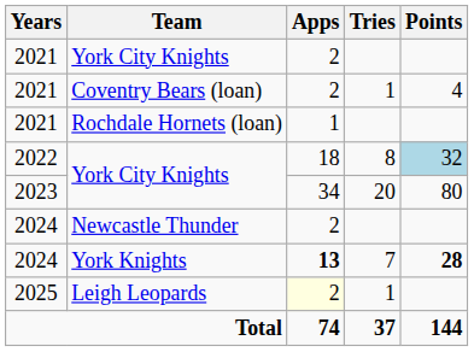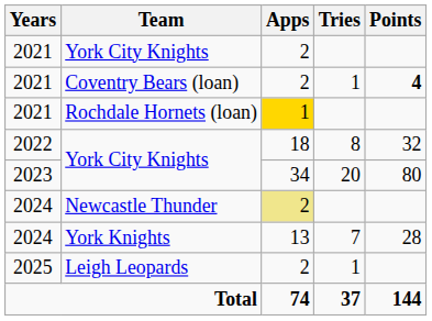Coventry Bears (loan) | Points: normal -> bold
Rochdale Hornets (loan) | Apps: no background -> gold background
2022 / York City Knights | Points: lightblue background -> no background
Newcastle Thunder | Apps: no background -> khaki background
York Knights | Apps: bold -> normal
York Knights | Points: bold -> normal
Leigh Leopards | Apps: lightyellow background -> no background
